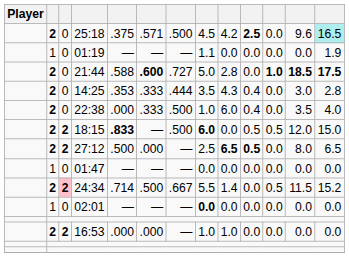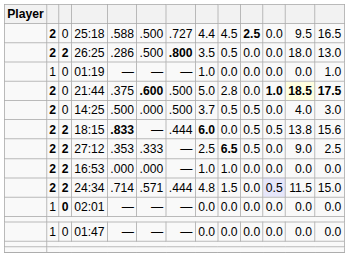25:18 | column 5: .375 -> .588
25:18 | column 6: .571 -> .500
25:18 | column 7: .500 -> .727
25:18 | column 8: 4.5 -> 4.4
25:18 | column 9: 4.2 -> 4.5
25:18 | column 12: 9.6 -> 9.5
25:18 | column 13: paleturquoise background -> no background
+ row: 2 | 2 | 26:25 | .286 | .500 | .800 | 3.5 | 0.5 | 0.0 | 0.0 | 18.0 | 13.0
01:19 | column 8: 1.1 -> 1.0
01:19 | column 13: 1.9 -> 1.0
21:44 | column 5: .588 -> .375
21:44 | column 7: .727 -> .500
21:44 | column 12: no background -> lightyellow background
14:25 | column 5: .353 -> .500
14:25 | column 6: .333 -> .000
14:25 | column 7: .444 -> .500
14:25 | column 8: 3.5 -> 3.7
14:25 | column 9: 4.3 -> 0.5
14:25 | column 10: 0.4 -> 0.5
14:25 | column 12: 3.0 -> 4.0
14:25 | column 13: 2.8 -> 3.0
- row: 2 | 0 | 22:38 | .000 | .333 | .500 | 1.0 | 6.0 | 0.4 | 0.0 | 3.5 | 4.0
18:15 | column 7: .500 -> .444
18:15 | column 12: 12.0 -> 13.8
18:15 | column 13: 15.0 -> 15.6
27:12 | column 5: .500 -> .353
27:12 | column 6: .000 -> .333
27:12 | column 10: bold -> normal
27:12 | column 12: 8.0 -> 9.0
27:12 | column 13: 6.5 -> 2.5
rows swapped: 16:53 <-> 01:47
24:34 | column 3: pink background -> no background
24:34 | column 6: .500 -> .571
24:34 | column 7: .667 -> .444
24:34 | column 8: 5.5 -> 4.8
24:34 | column 9: 1.4 -> 1.5
24:34 | column 11: no background -> lavender background
24:34 | column 13: 15.2 -> 15.0
02:01 | column 3: normal -> bold
02:01 | column 8: bold -> normal
